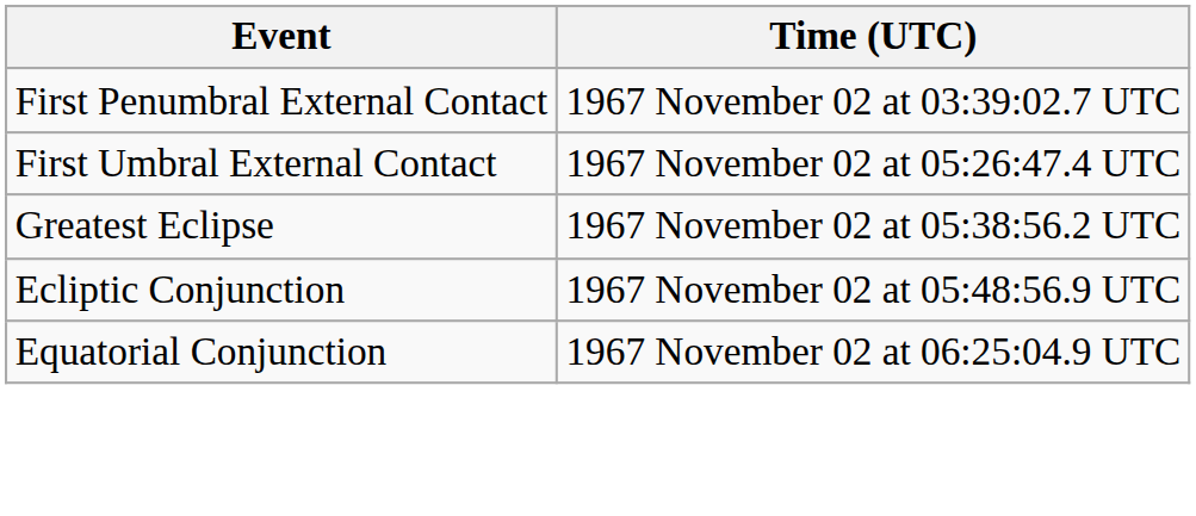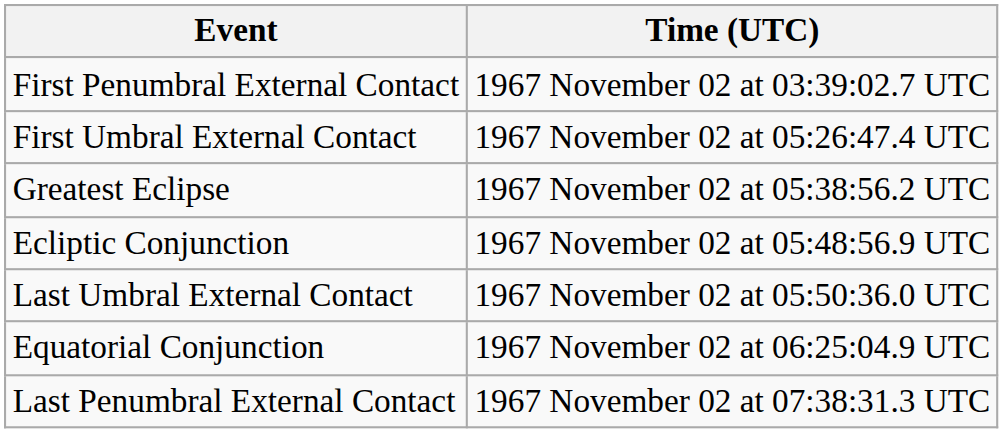+ row: Last Umbral External Contact | 1967 November 02 at 05:50:36.0 UTC
+ row: Last Penumbral External Contact | 1967 November 02 at 07:38:31.3 UTC
